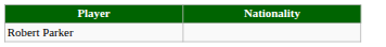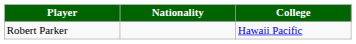+ column: College | Hawaii Pacific
